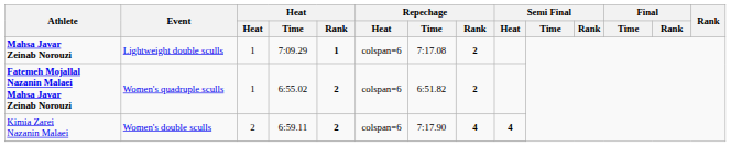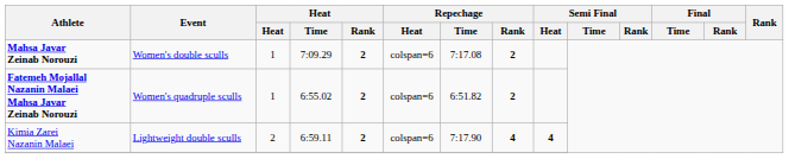Mahsa Javar Zeinab Norouzi | Event: Lightweight double sculls -> Women's double sculls
Mahsa Javar Zeinab Norouzi | Heat / Rank: 1 -> 2
Kimia Zarei Nazanin Malaei | Event: Women's double sculls -> Lightweight double sculls
